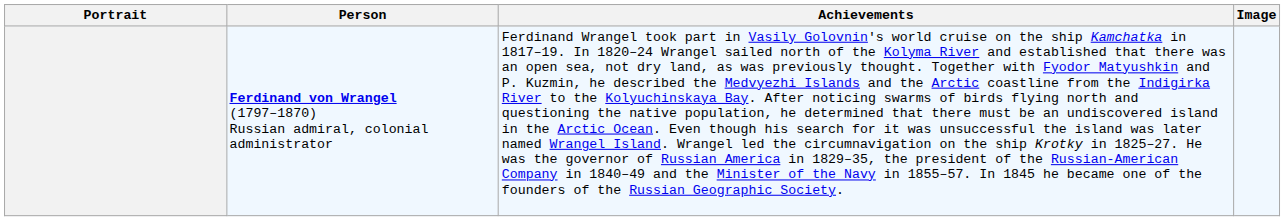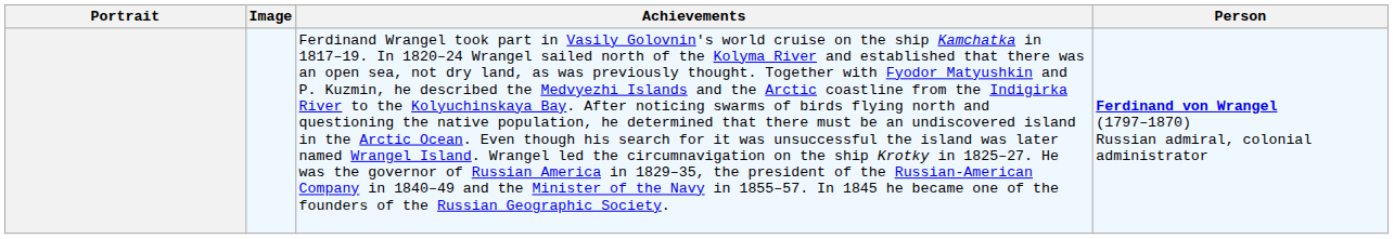columns swapped: Person <-> Image
